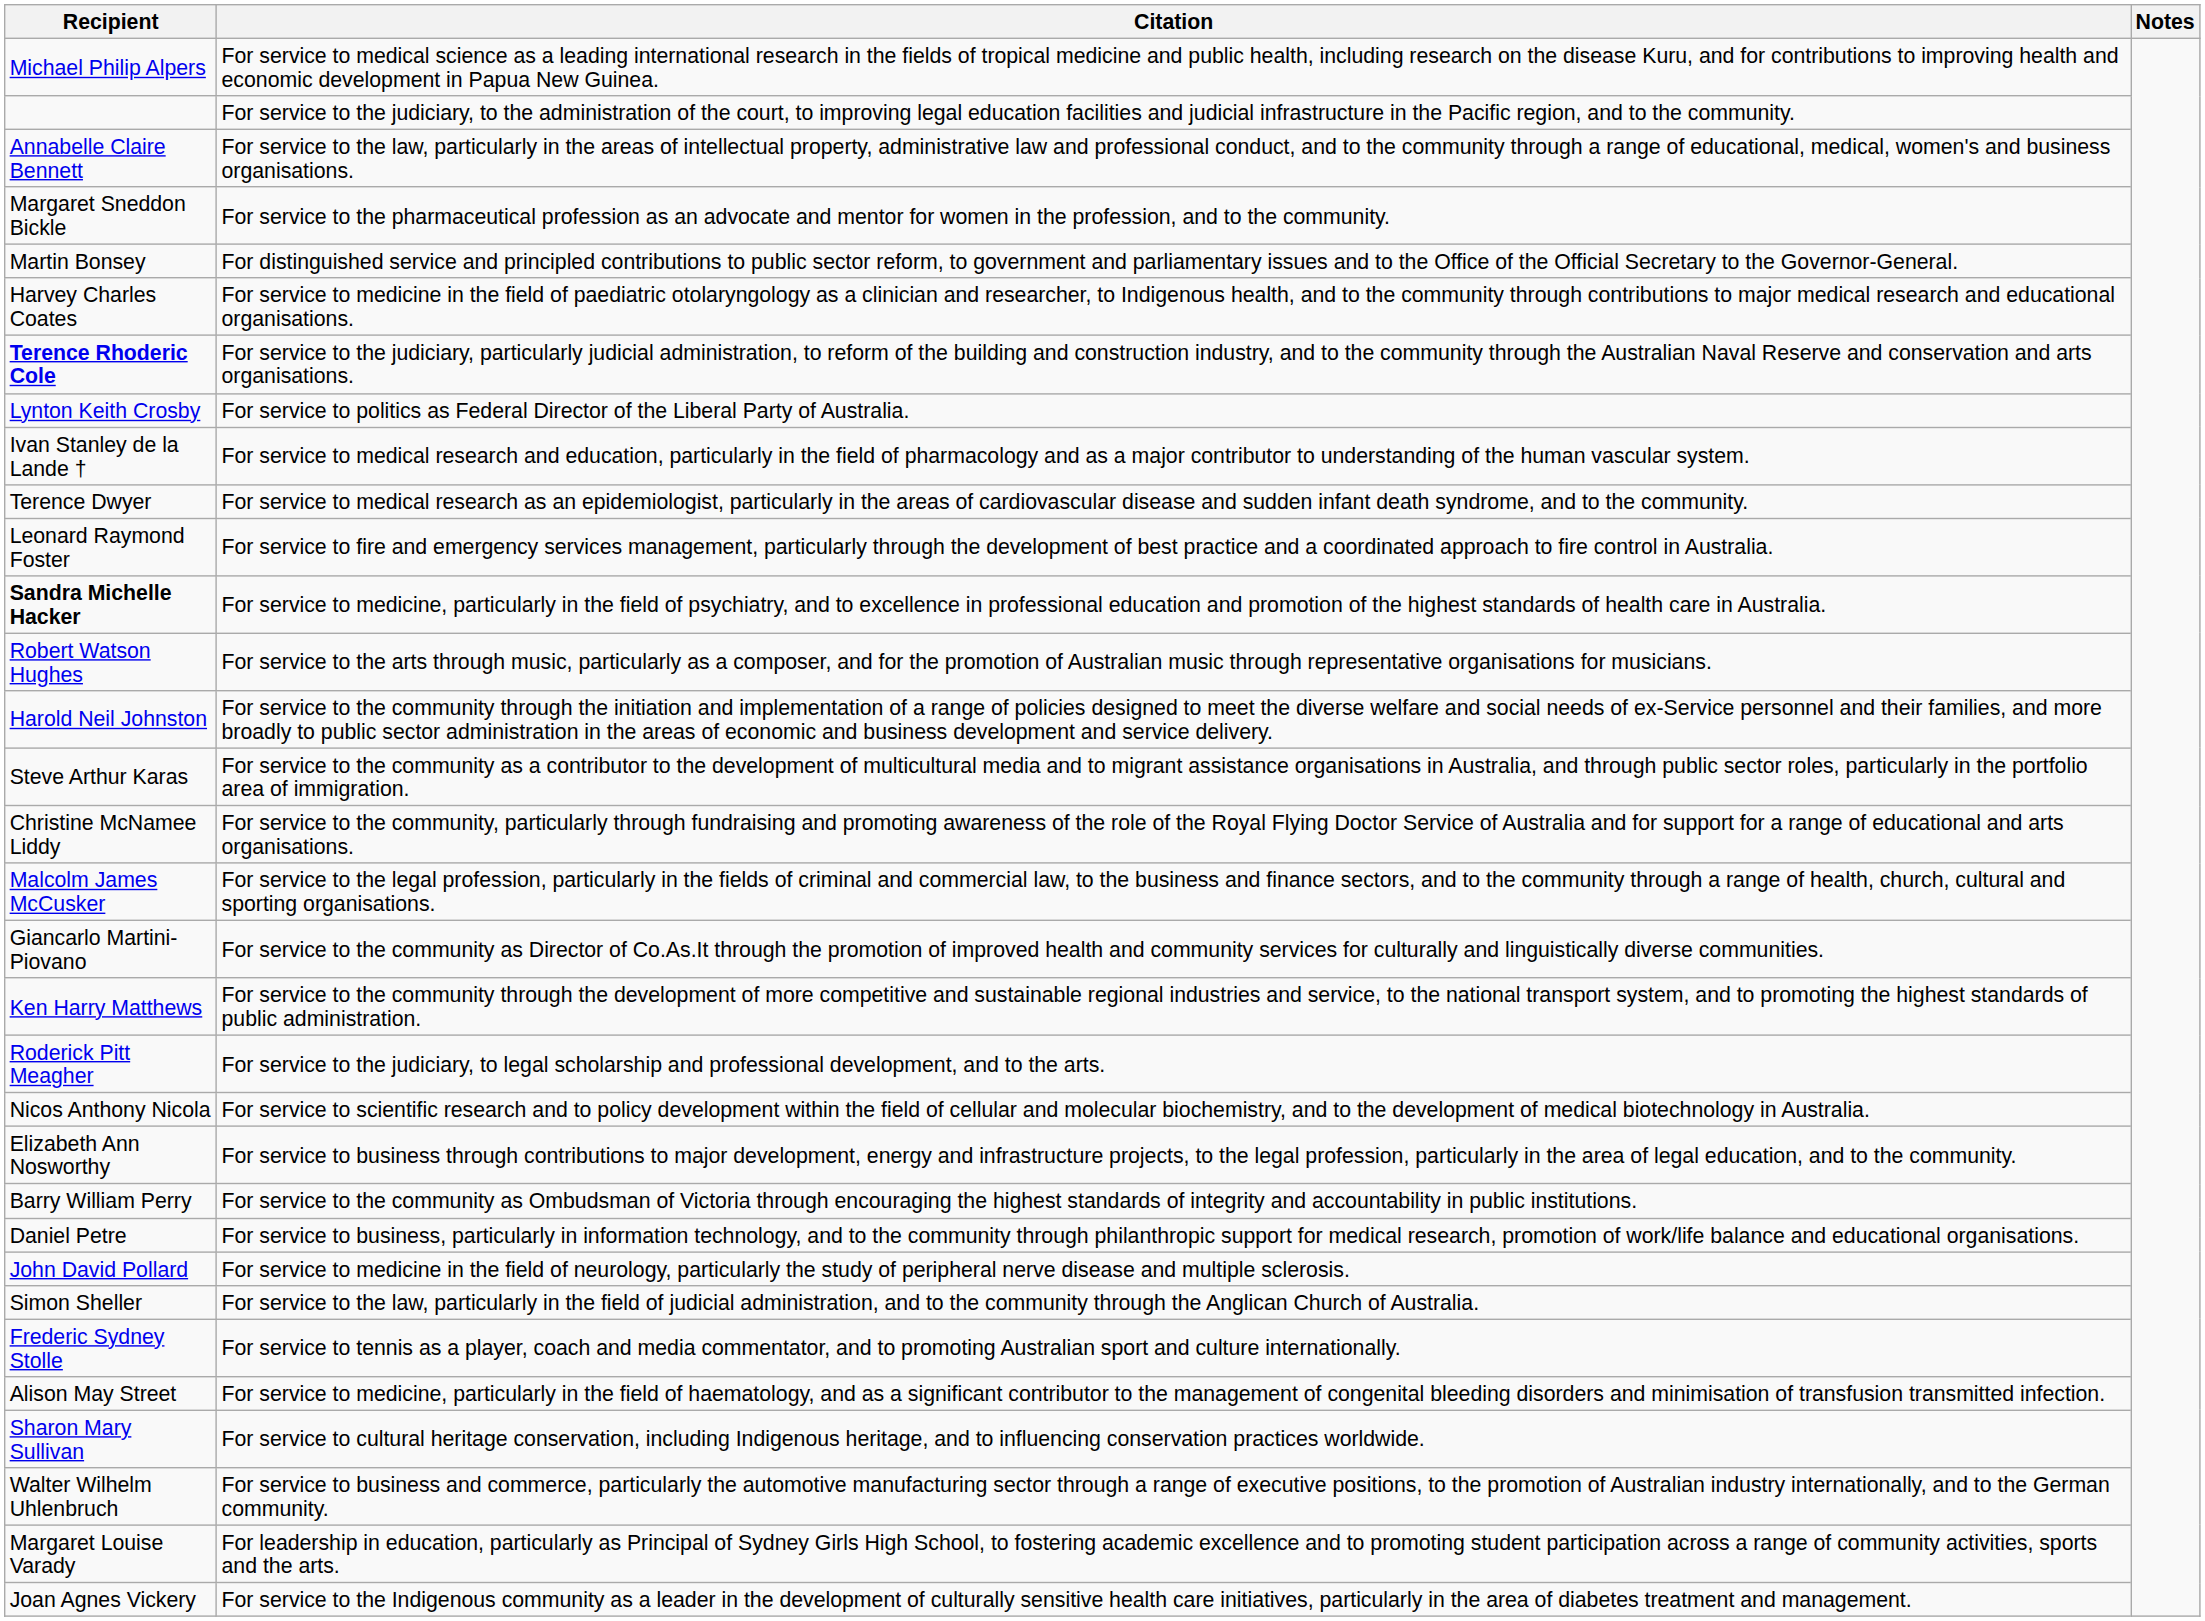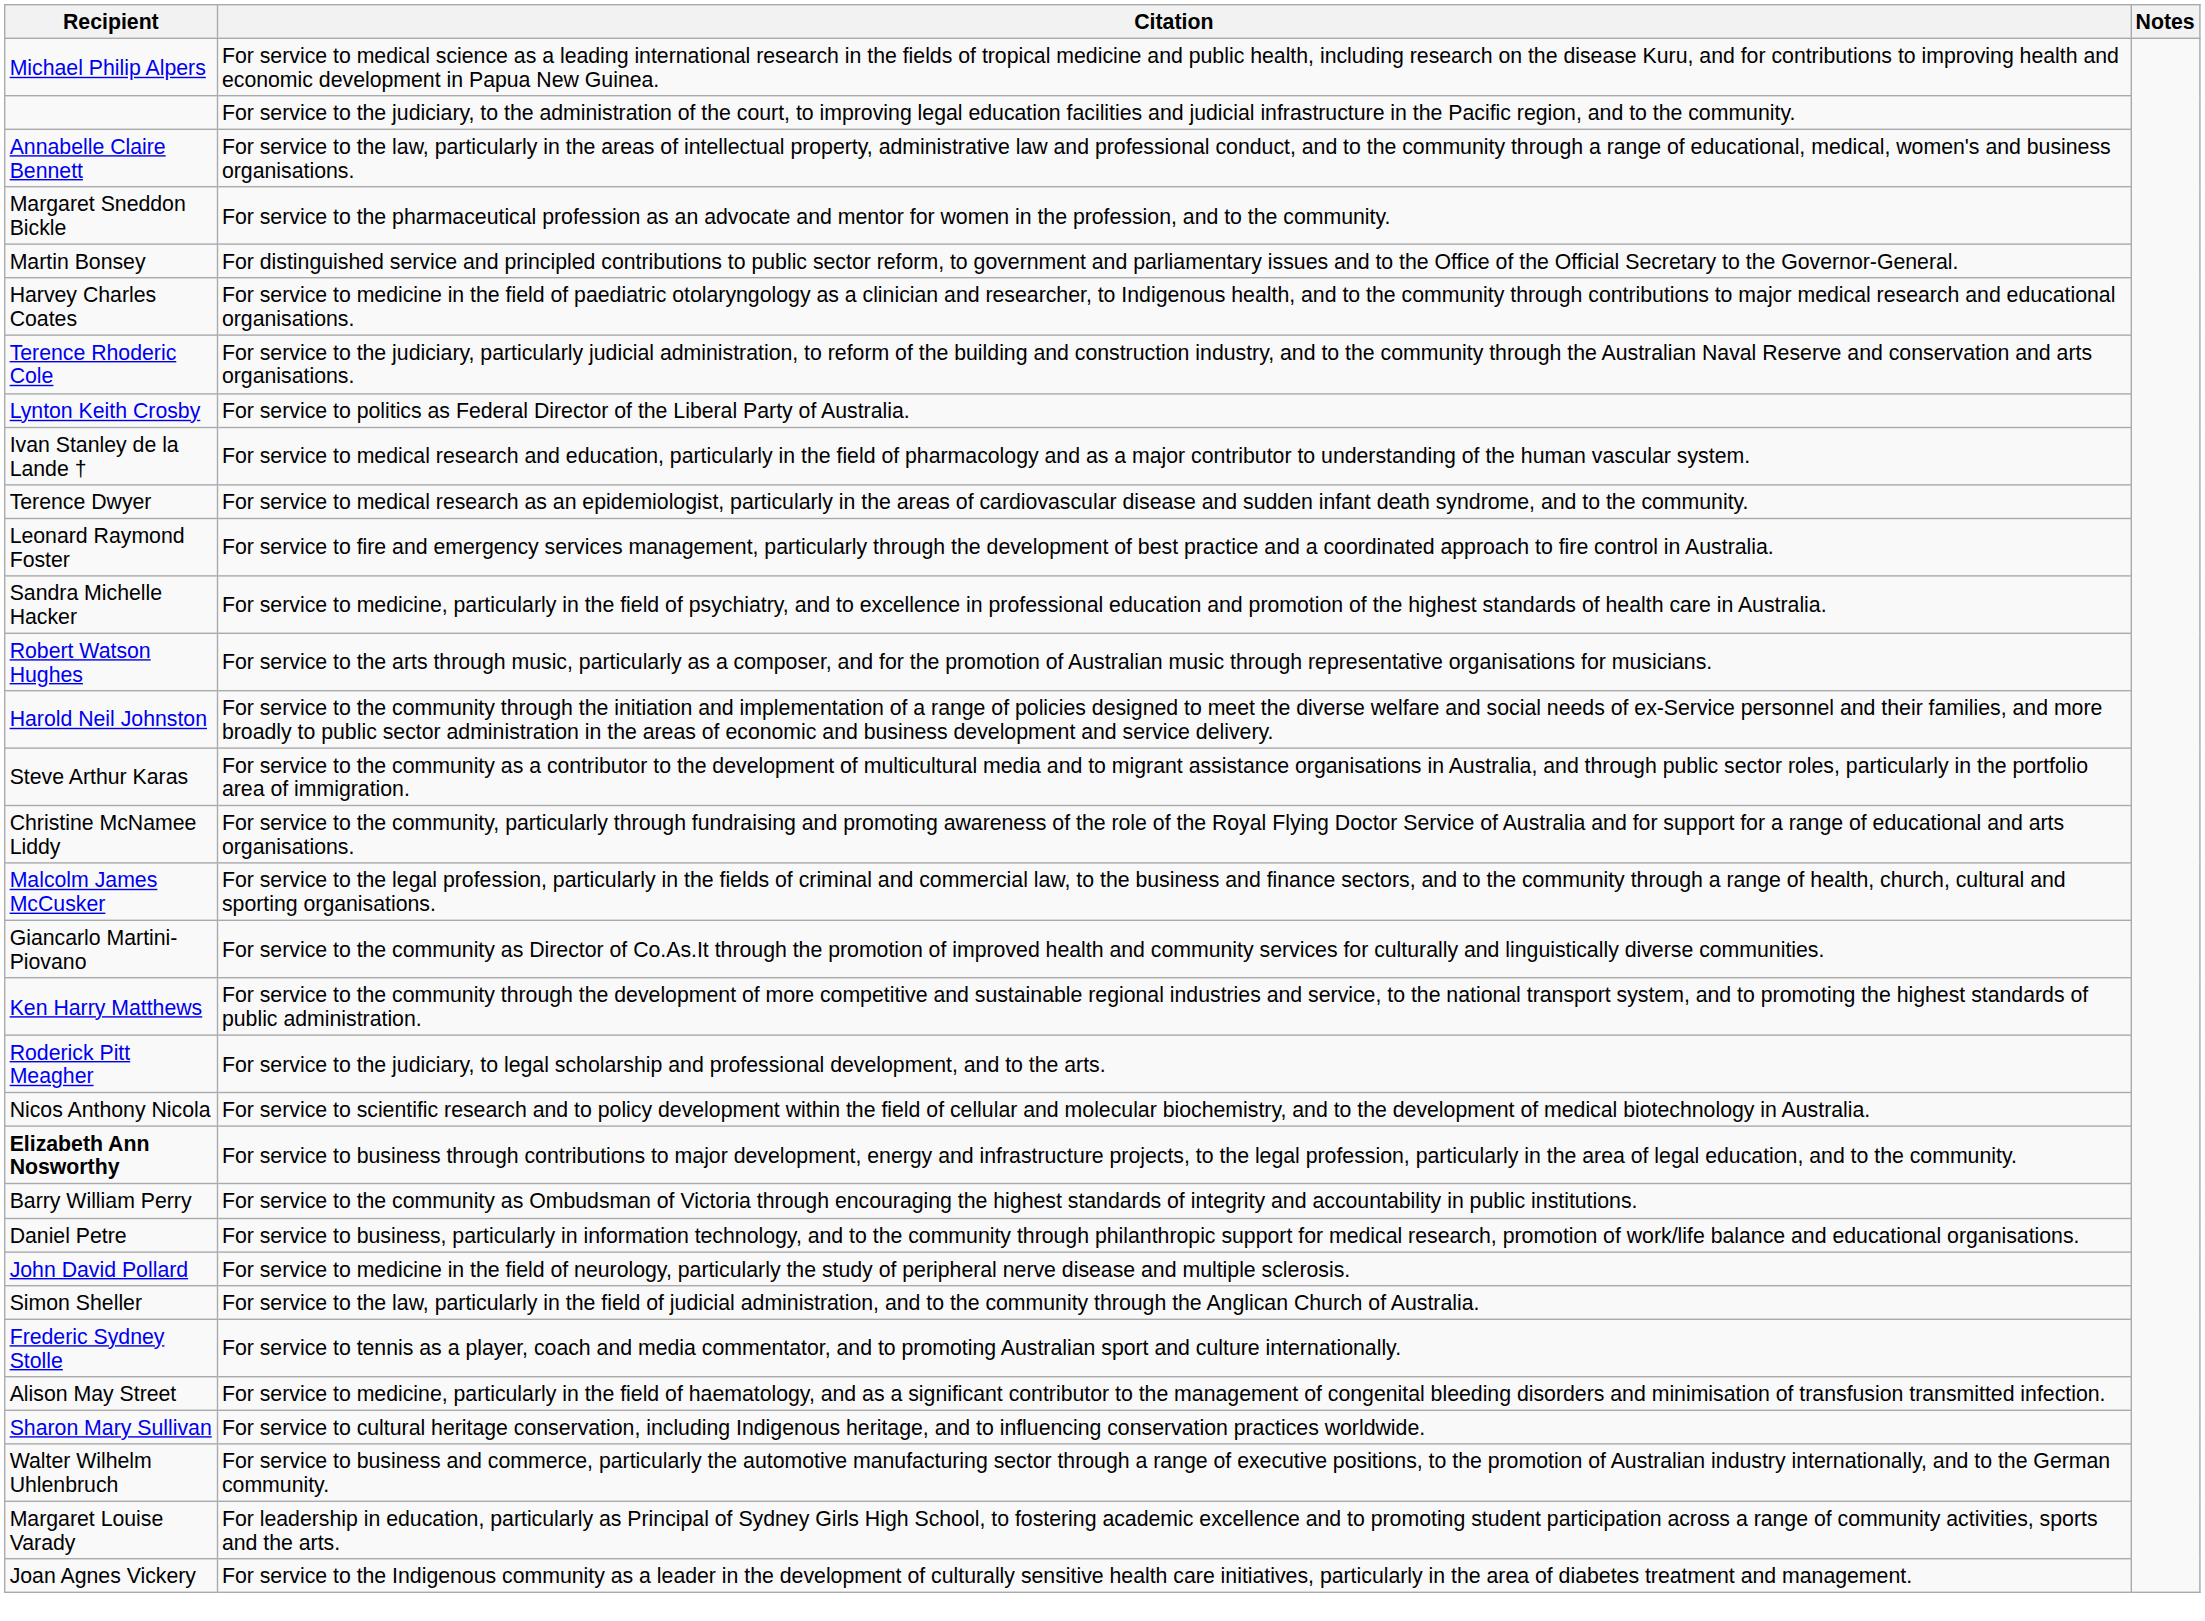Terence Rhoderic Cole | Recipient: bold -> normal
Sandra Michelle Hacker | Recipient: bold -> normal
Elizabeth Ann Nosworthy | Recipient: normal -> bold
